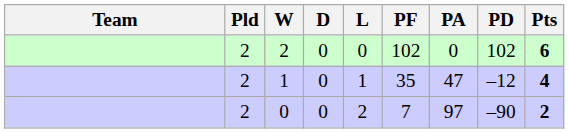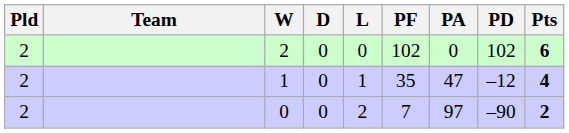columns swapped: Team <-> Pld
